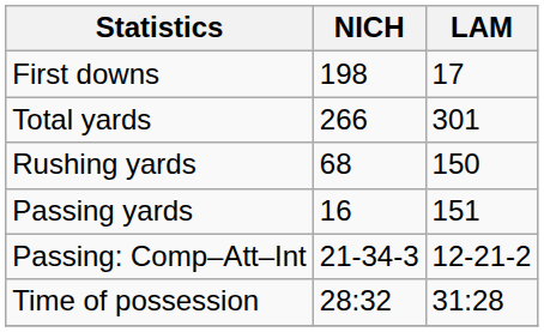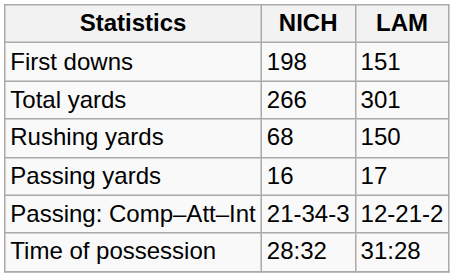First downs | LAM: 17 -> 151
Passing yards | LAM: 151 -> 17
